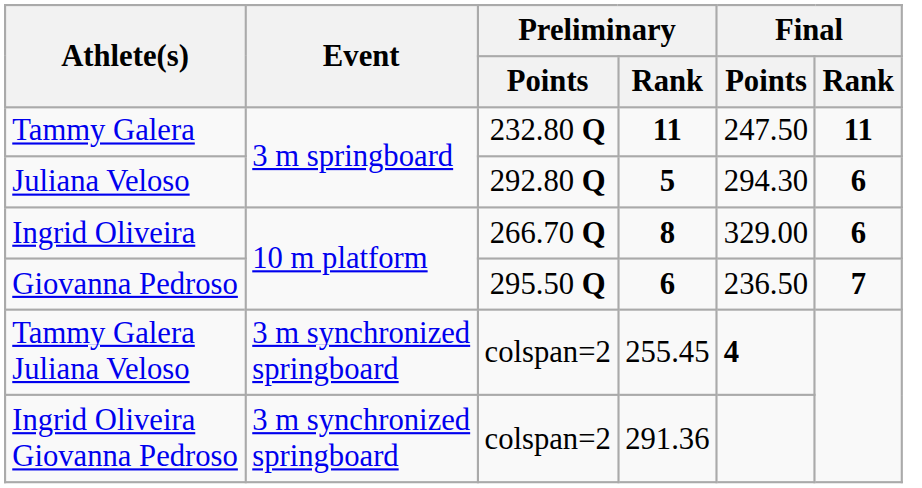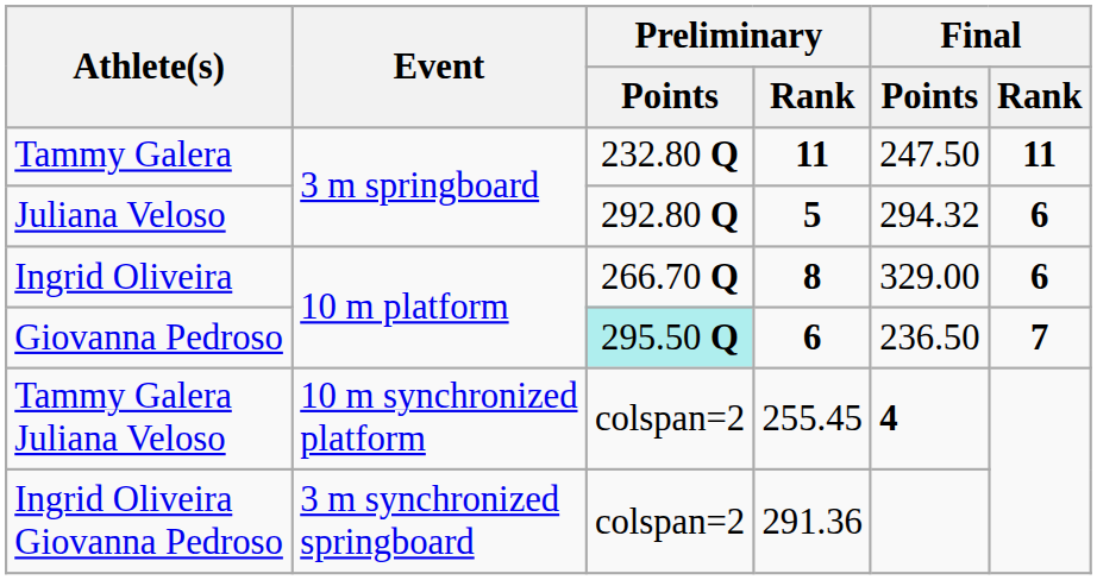Juliana Veloso | Final / Points: 294.30 -> 294.32
Giovanna Pedroso | Preliminary / Points: no background -> paleturquoise background
Tammy Galera Juliana Veloso | Event: 3 m synchronized springboard -> 10 m synchronized platform
